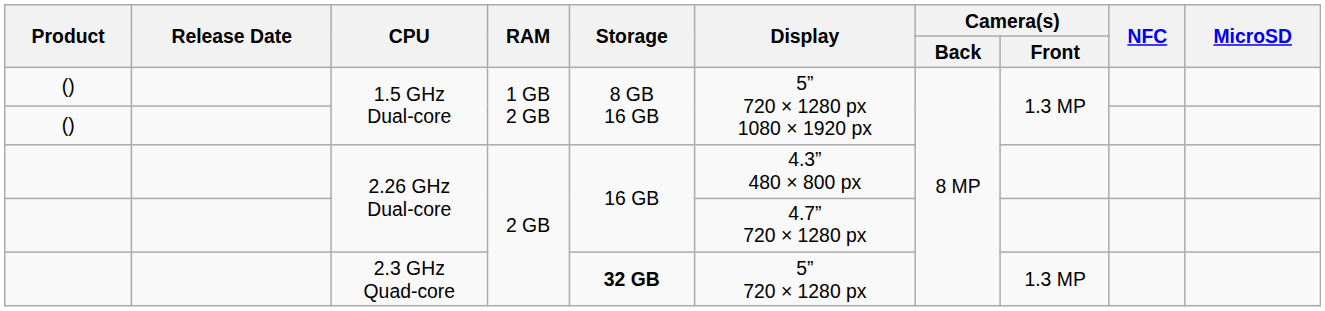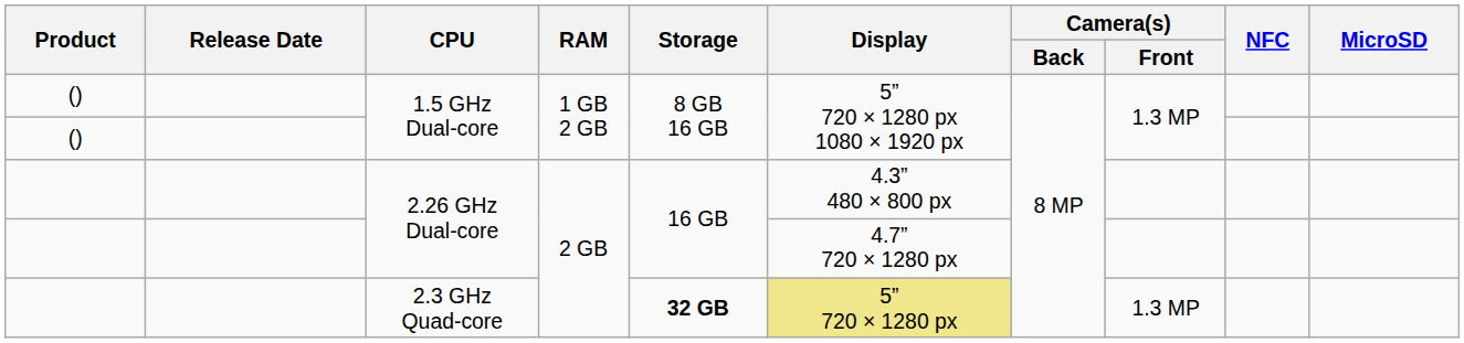2.3 GHz Quad-core | Display: no background -> khaki background
